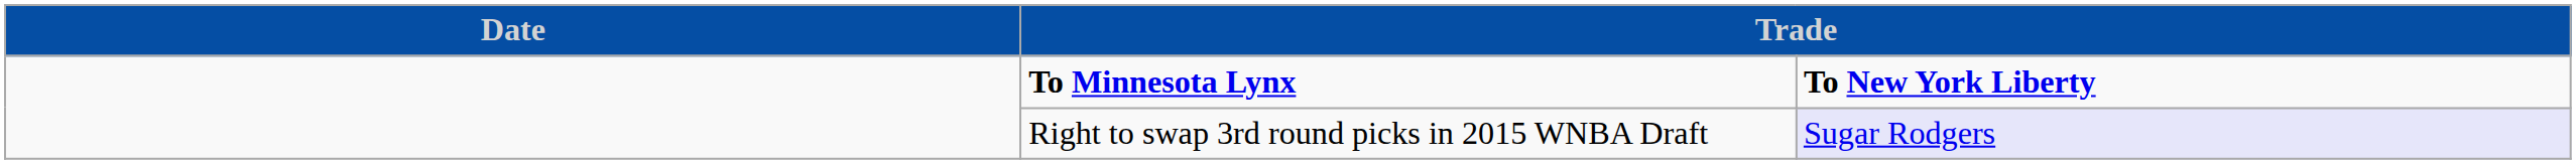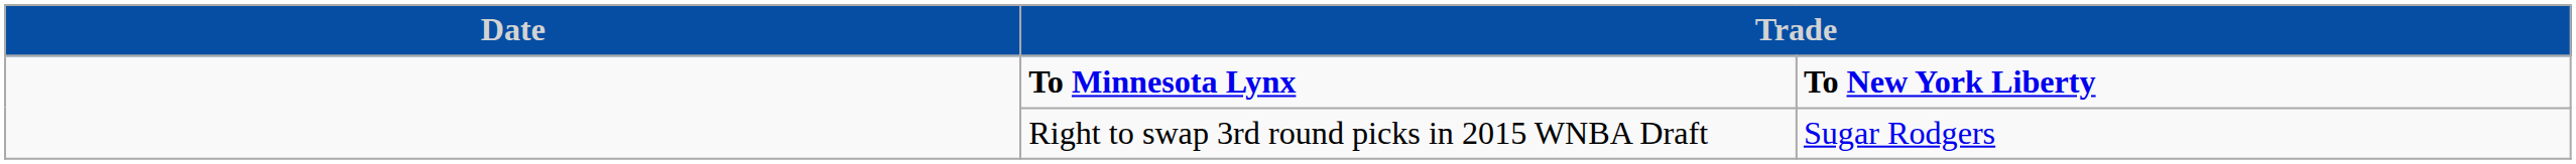Right to swap 3rd round picks in 2015 WNBA Draft | column 3: lavender background -> no background
